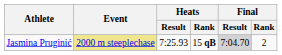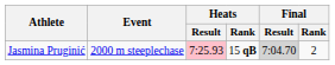Jasmina Pruginić | Event: khaki background -> no background
Jasmina Pruginić | Heats / Result: no background -> pink background
